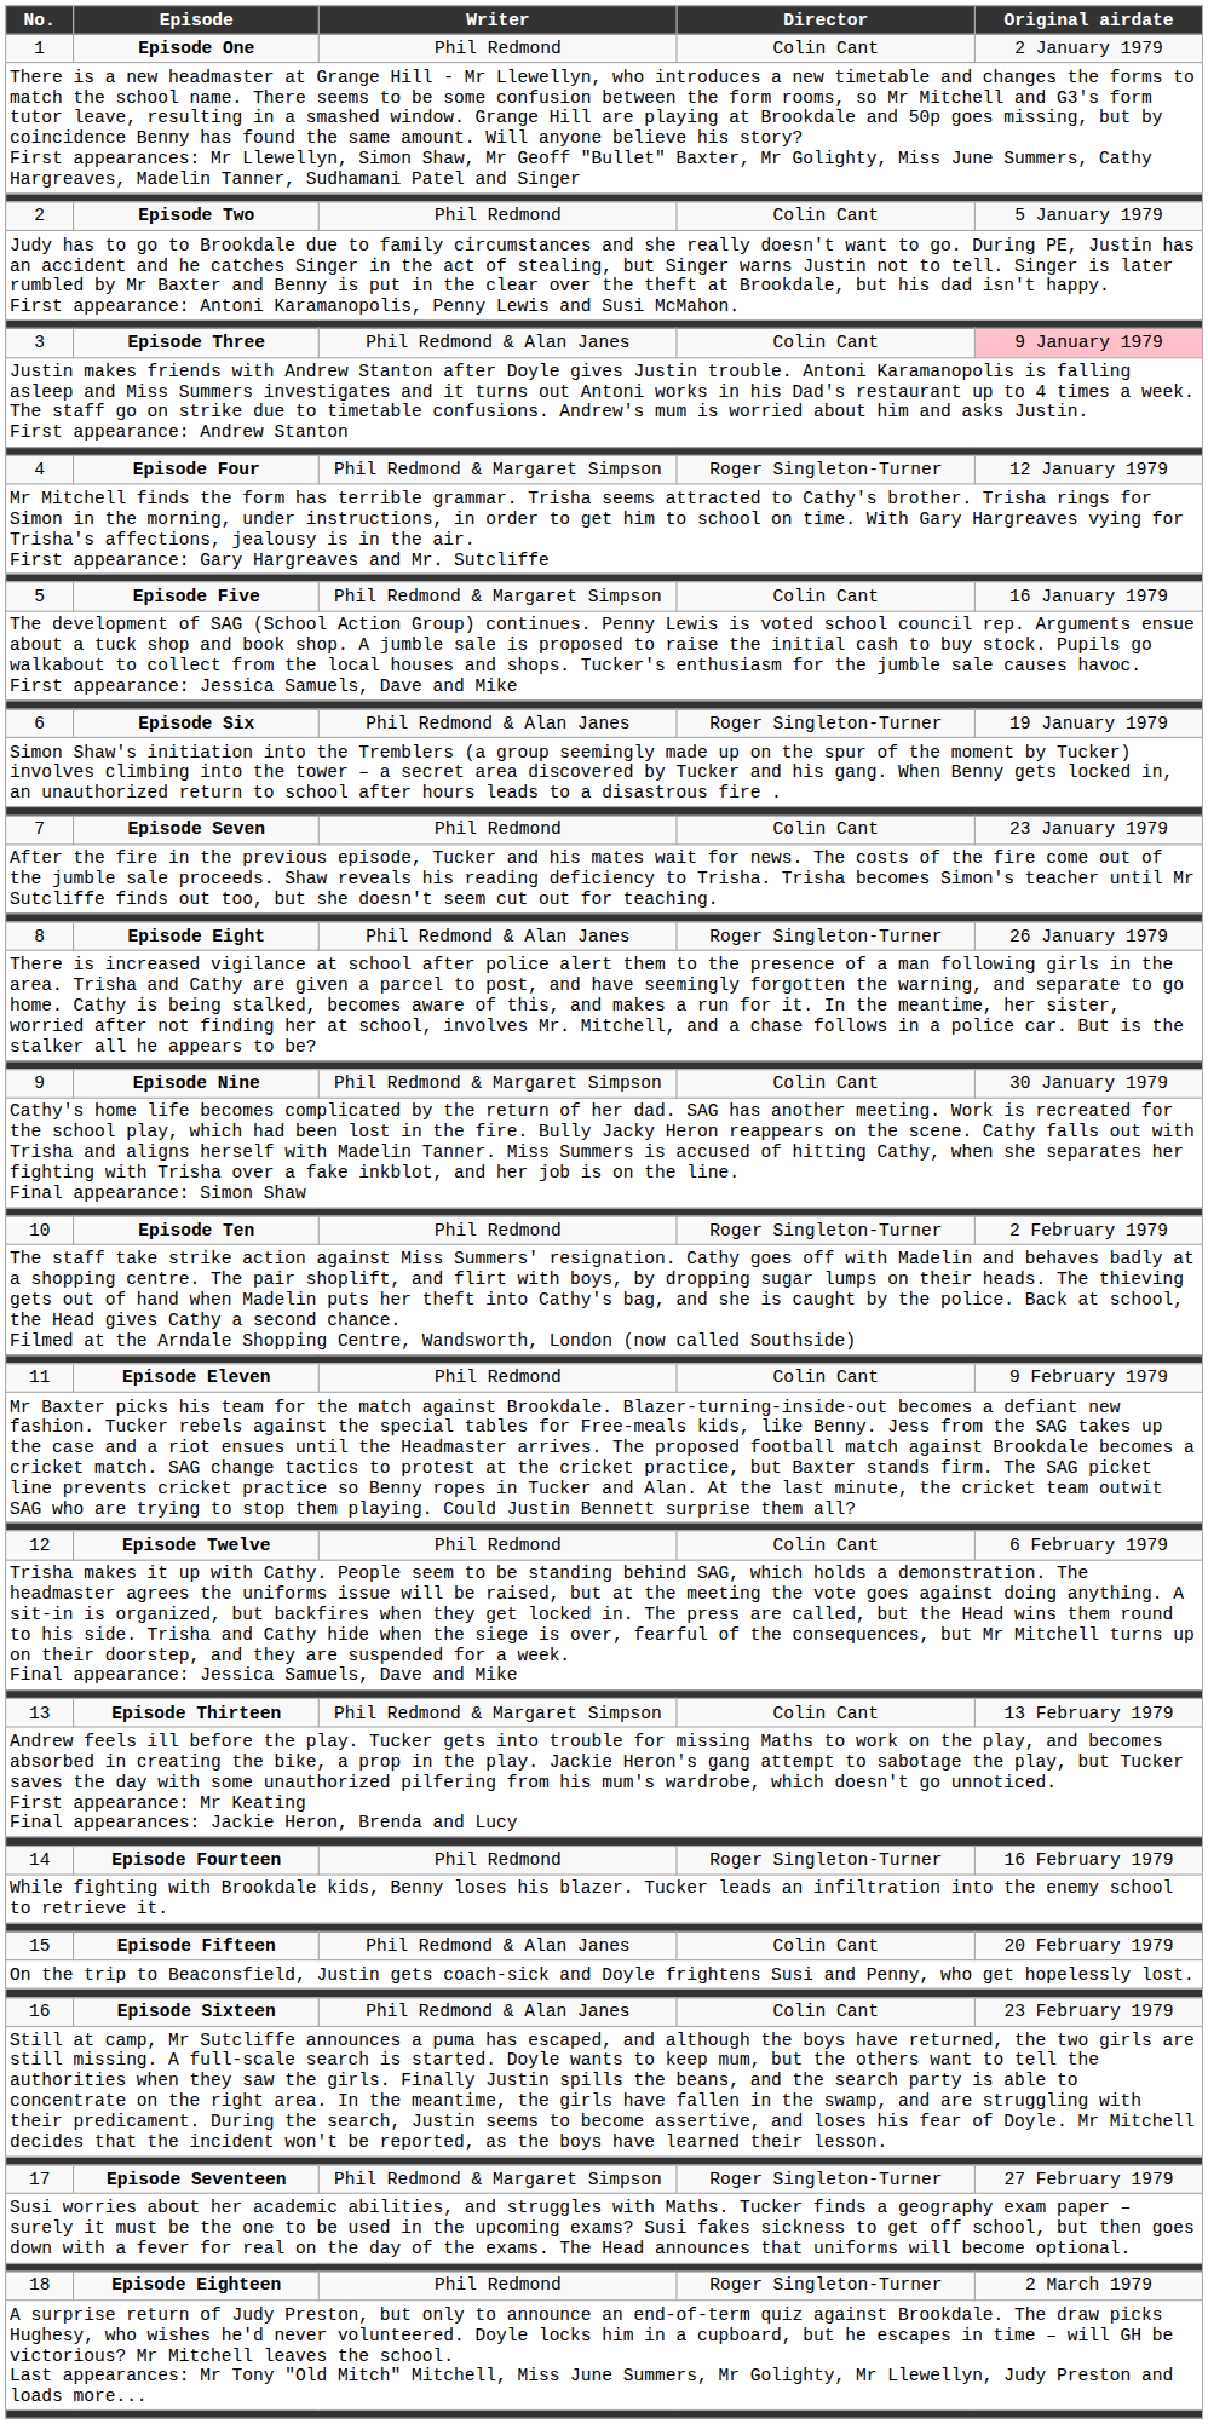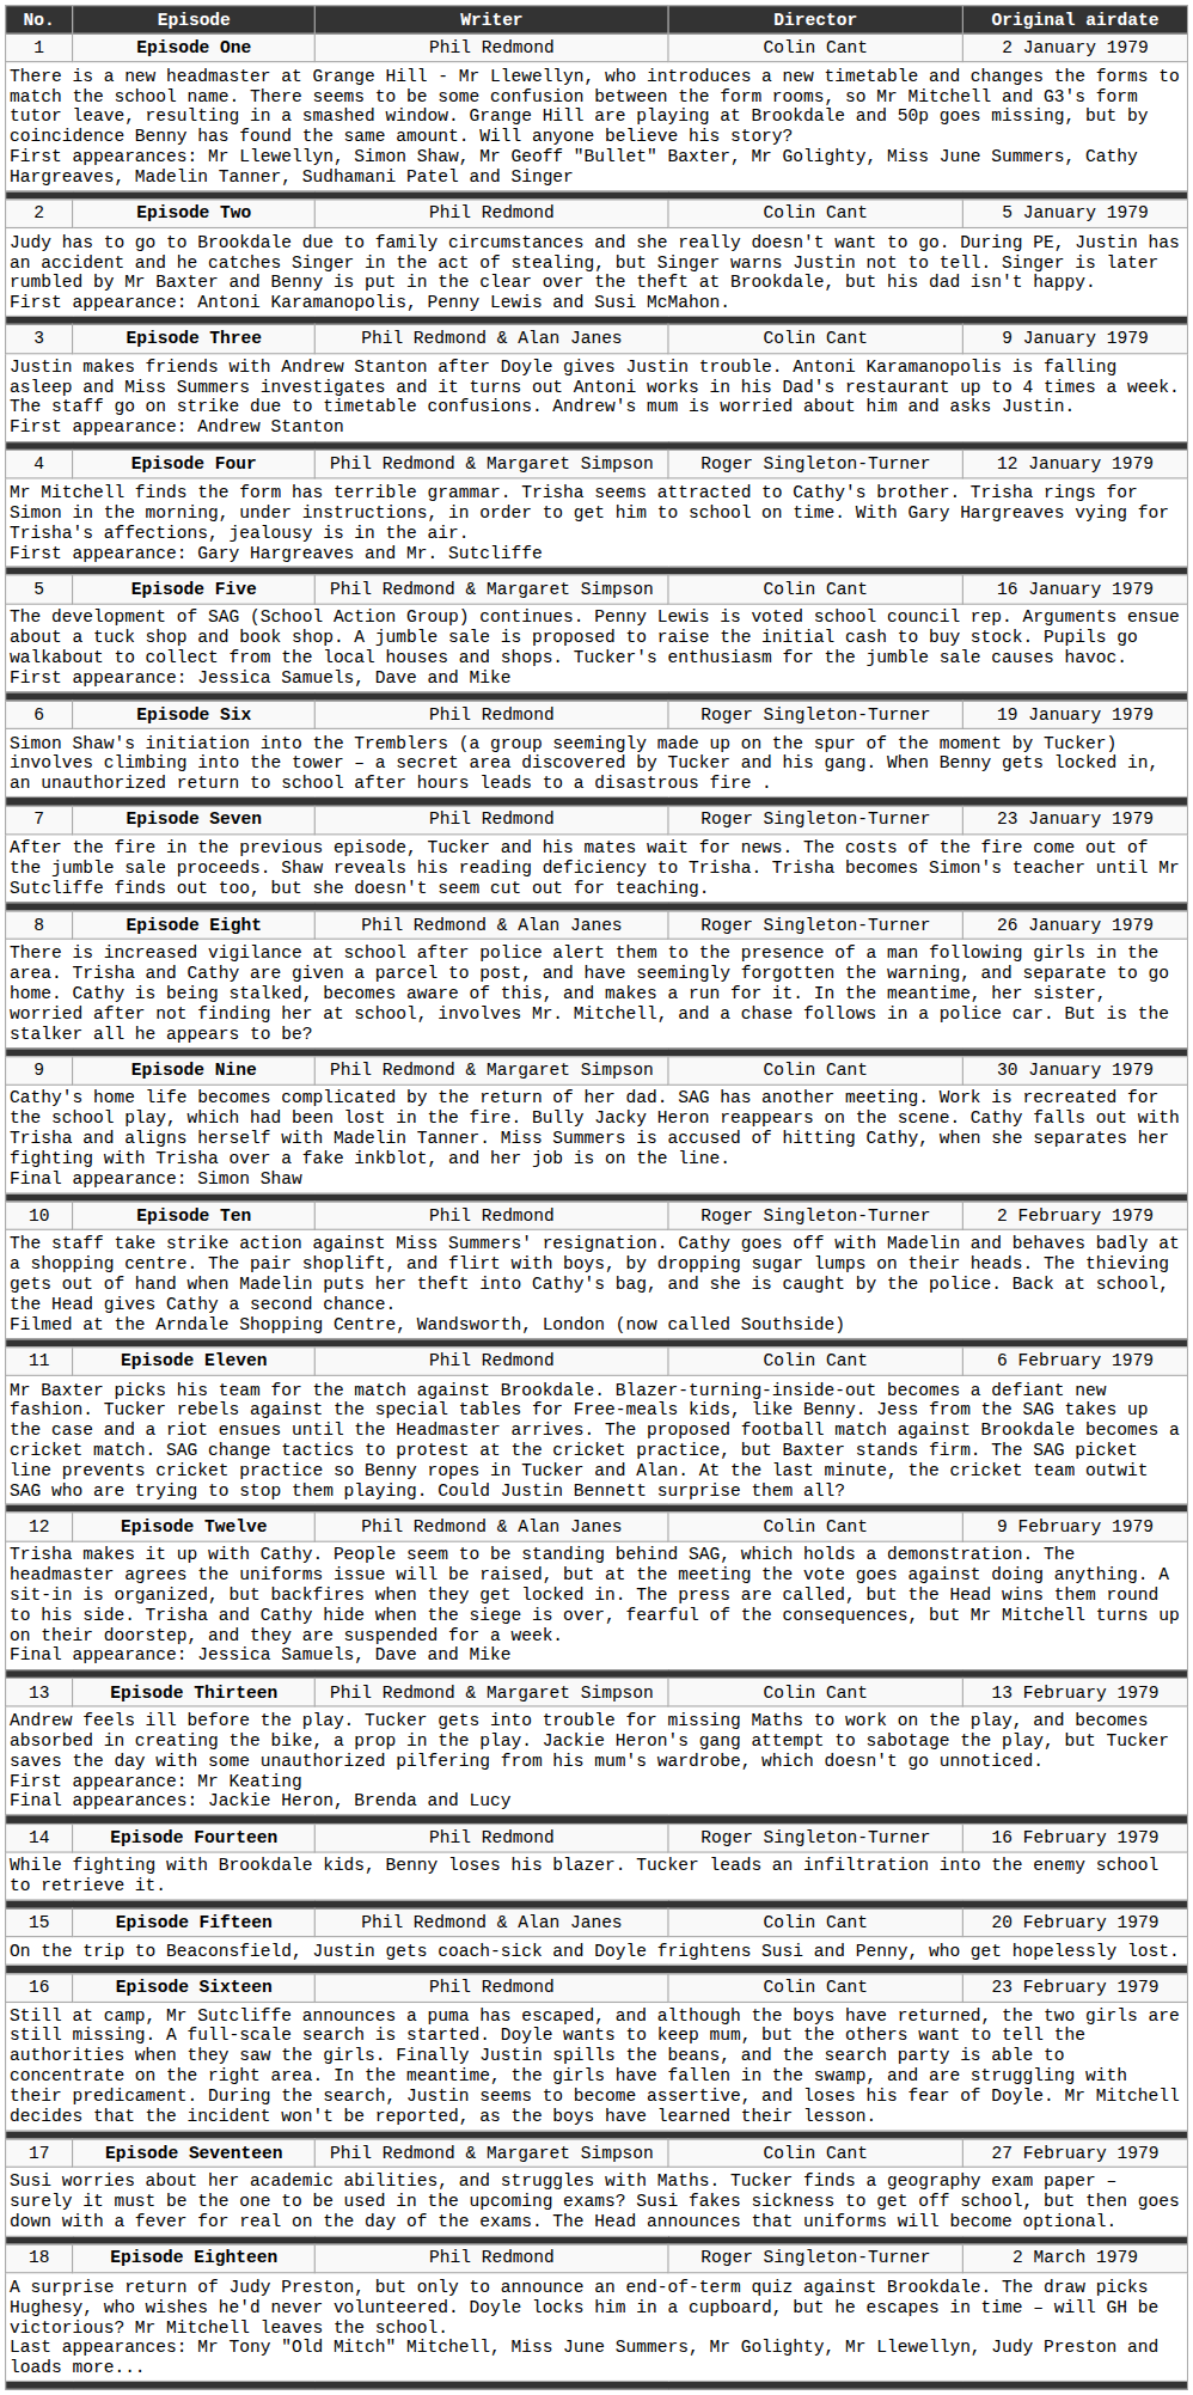3 | Original airdate: pink background -> no background
6 | Writer: Phil Redmond & Alan Janes -> Phil Redmond
7 | Director: Colin Cant -> Roger Singleton-Turner
11 | Original airdate: 9 February 1979 -> 6 February 1979
12 | Writer: Phil Redmond -> Phil Redmond & Alan Janes
12 | Original airdate: 6 February 1979 -> 9 February 1979
16 | Writer: Phil Redmond & Alan Janes -> Phil Redmond
17 | Director: Roger Singleton-Turner -> Colin Cant
